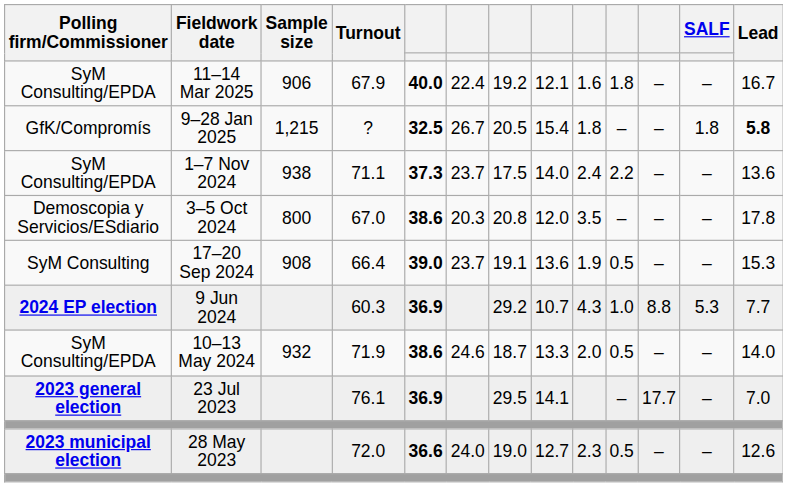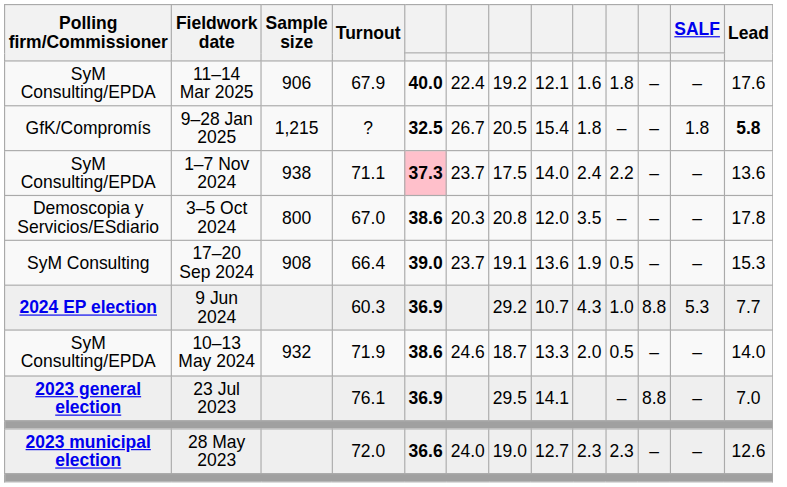11–14 Mar 2025 | Lead: 16.7 -> 17.6
1–7 Nov 2024 | column 5: no background -> pink background
23 Jul 2023 | column 11: 17.7 -> 8.8
28 May 2023 | column 10: 0.5 -> 2.3
